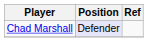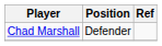Chad Marshall | Position: lavender background -> no background
